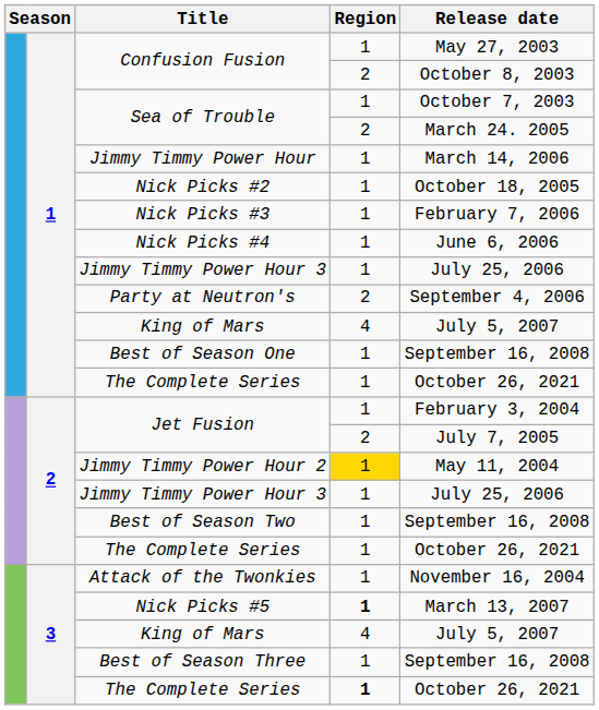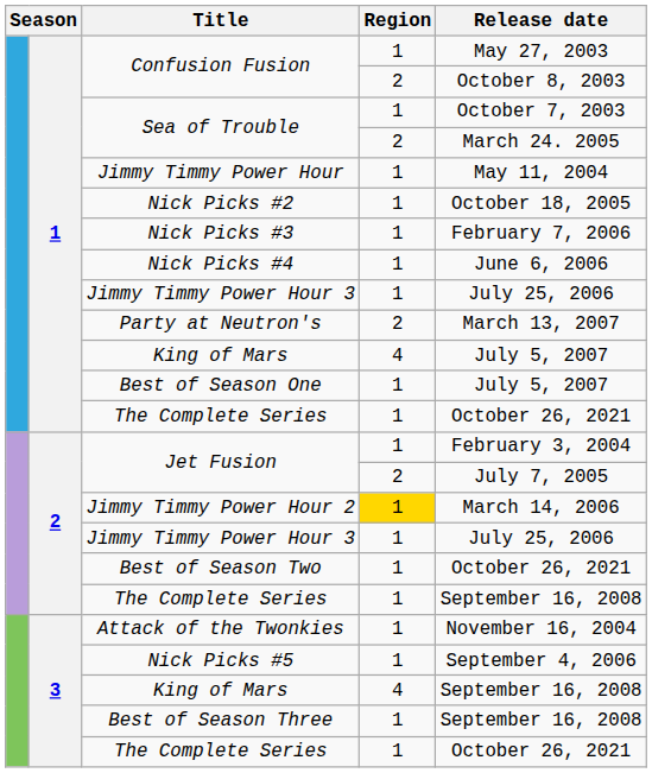Jimmy Timmy Power Hour | Release date: March 14, 2006 -> May 11, 2004
Party at Neutron's | Release date: September 4, 2006 -> March 13, 2007
Best of Season One | Release date: September 16, 2008 -> July 5, 2007
Jimmy Timmy Power Hour 2 | Release date: May 11, 2004 -> March 14, 2006
Best of Season Two | Release date: September 16, 2008 -> October 26, 2021
2 / The Complete Series | Release date: October 26, 2021 -> September 16, 2008
Nick Picks #5 | Region: bold -> normal
Nick Picks #5 | Release date: March 13, 2007 -> September 4, 2006
3 / King of Mars | Release date: July 5, 2007 -> September 16, 2008
3 / The Complete Series | Region: bold -> normal
